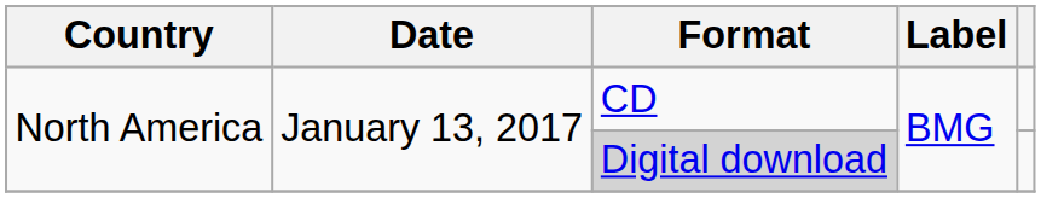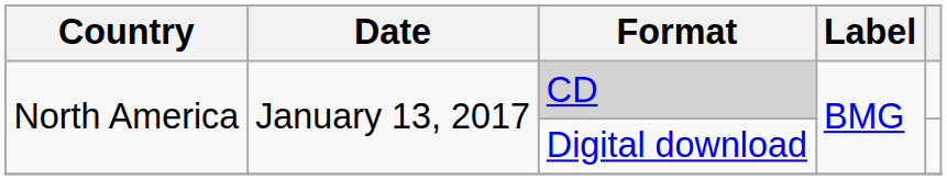CD | Format: no background -> lightgrey background
Digital download | Format: lightgrey background -> no background
